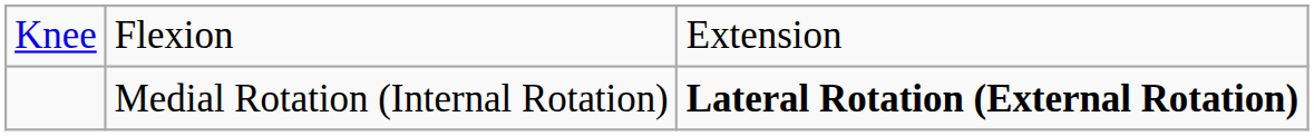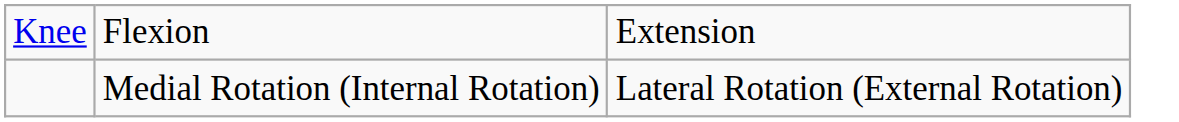Medial Rotation (Internal Rotation) | column 3: bold -> normal
